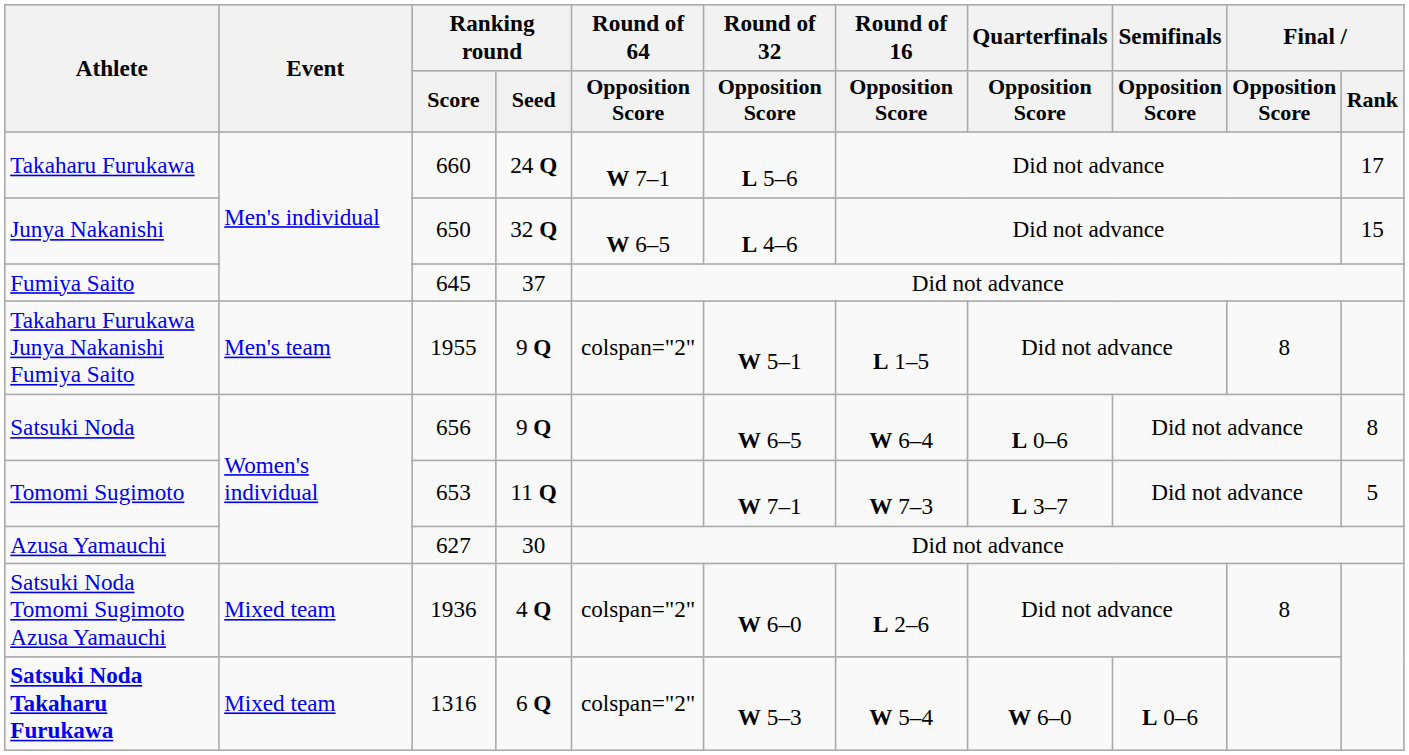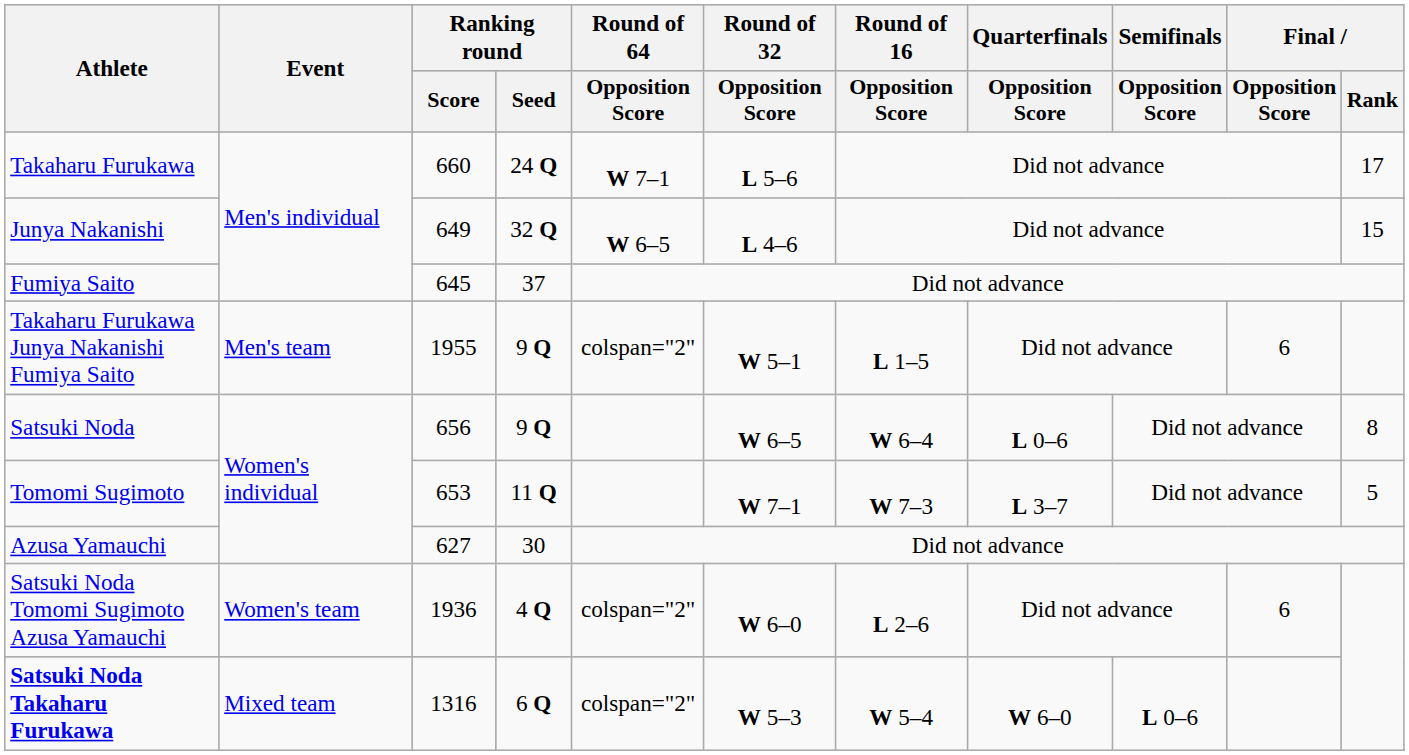Junya Nakanishi | Ranking round / Score: 650 -> 649
Takaharu Furukawa Junya Nakanishi Fumiya Saito | Final / Opposition Score: 8 -> 6
Satsuki Noda Tomomi Sugimoto Azusa Yamauchi | Event: Mixed team -> Women's team
Satsuki Noda Tomomi Sugimoto Azusa Yamauchi | Final / Opposition Score: 8 -> 6
